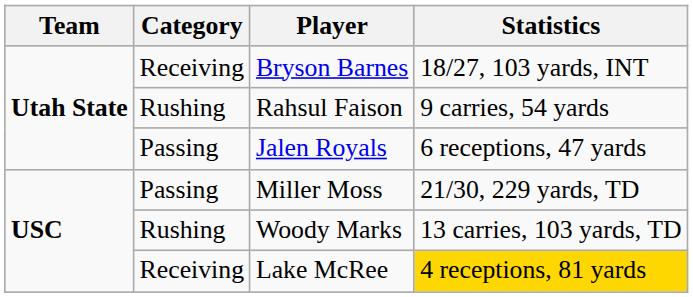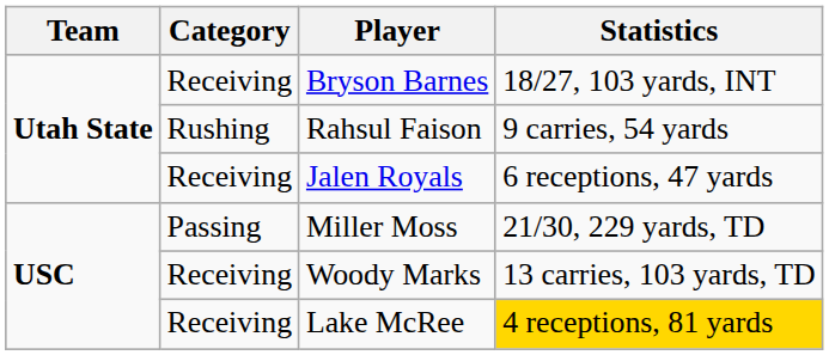Jalen Royals | Category: Passing -> Receiving
Woody Marks | Category: Rushing -> Receiving
